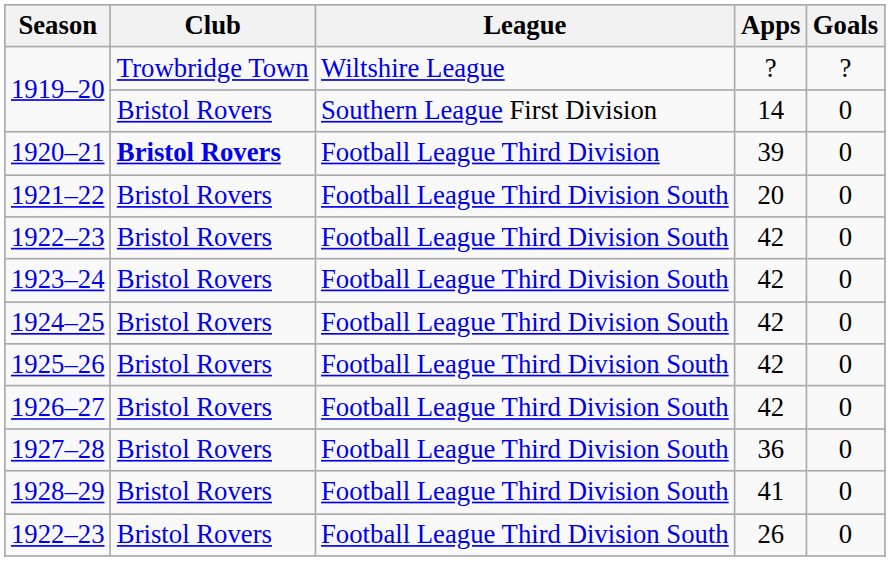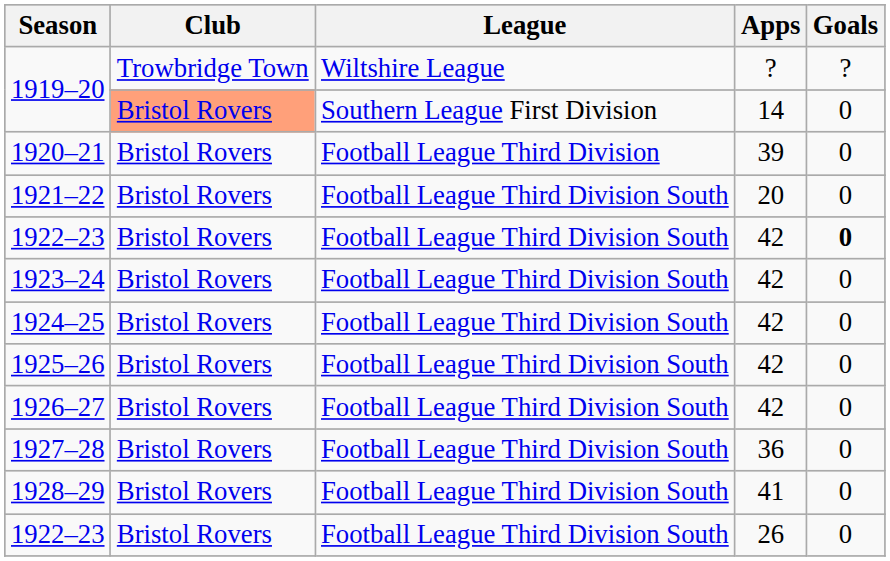1919–20 / 14 | Club: no background -> lightsalmon background
1920–21 | Club: bold -> normal
1922–23 / 42 | Goals: normal -> bold
